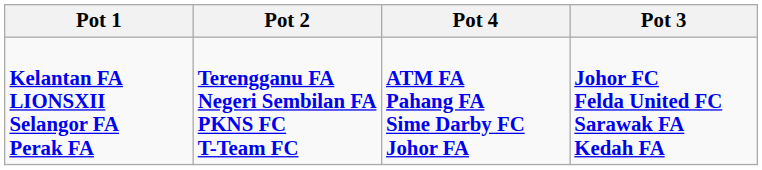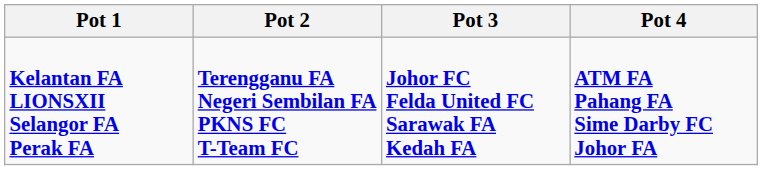columns swapped: Pot 3 <-> Pot 4
